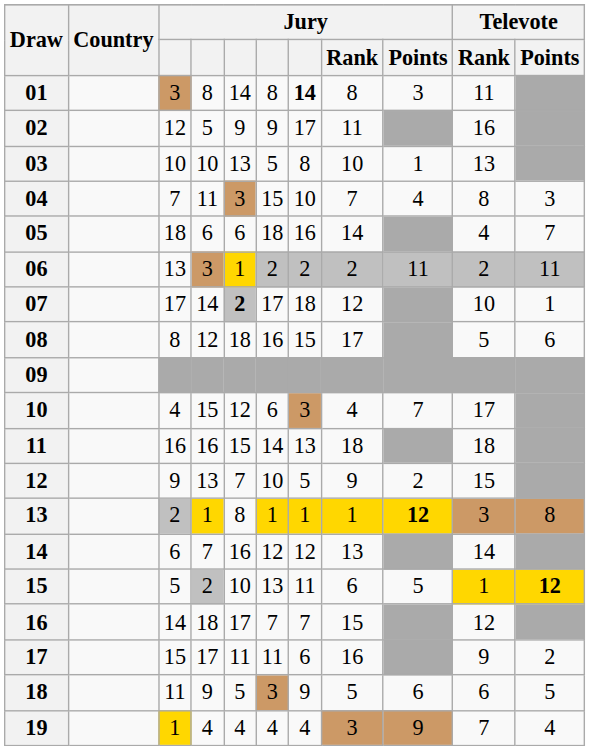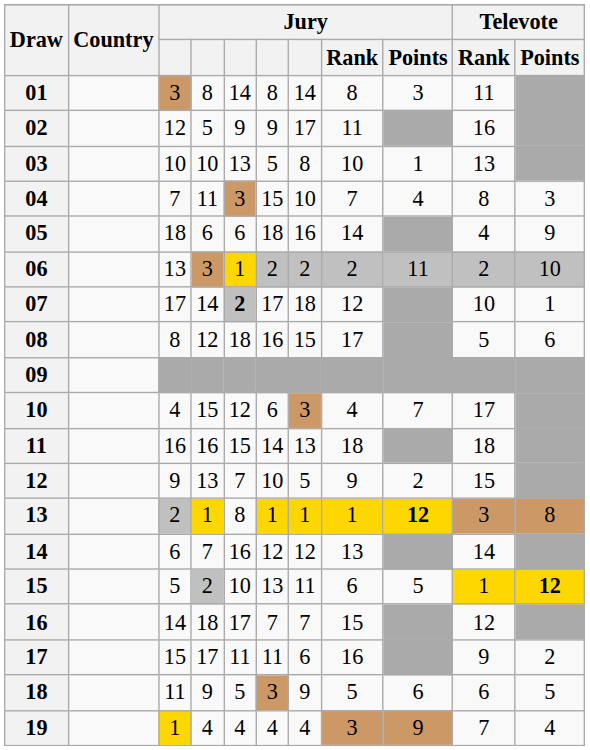01 | column 7: bold -> normal
05 | Televote / Points: 7 -> 9
06 | Televote / Points: 11 -> 10
